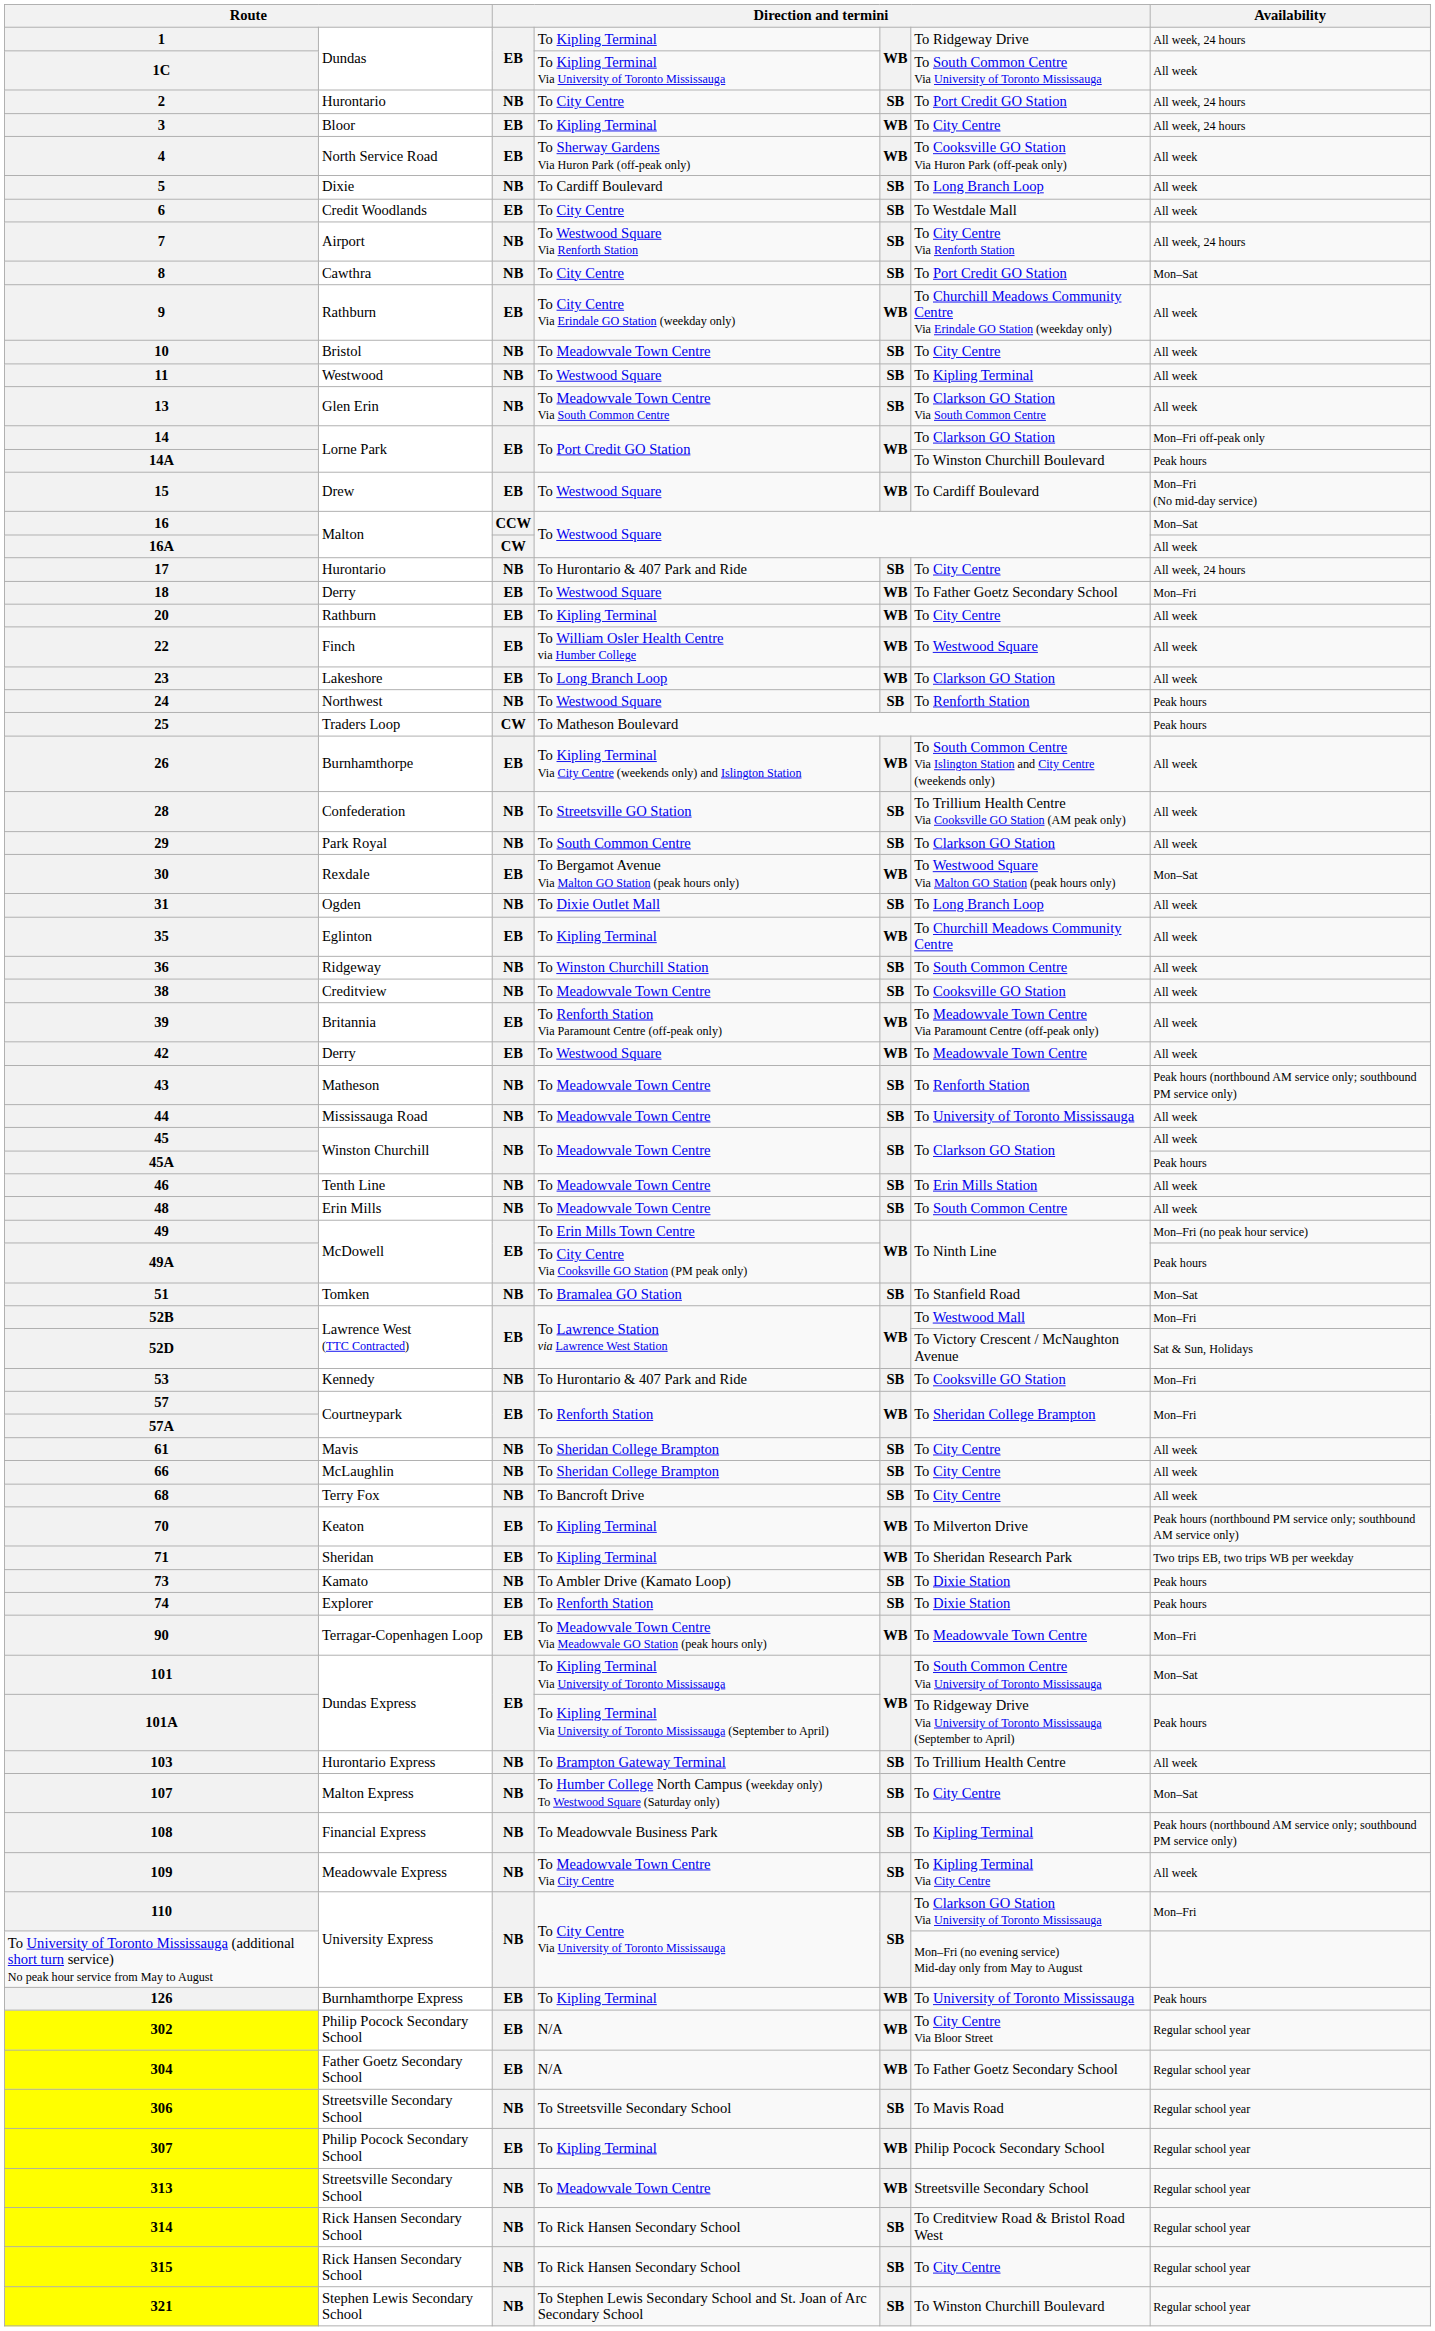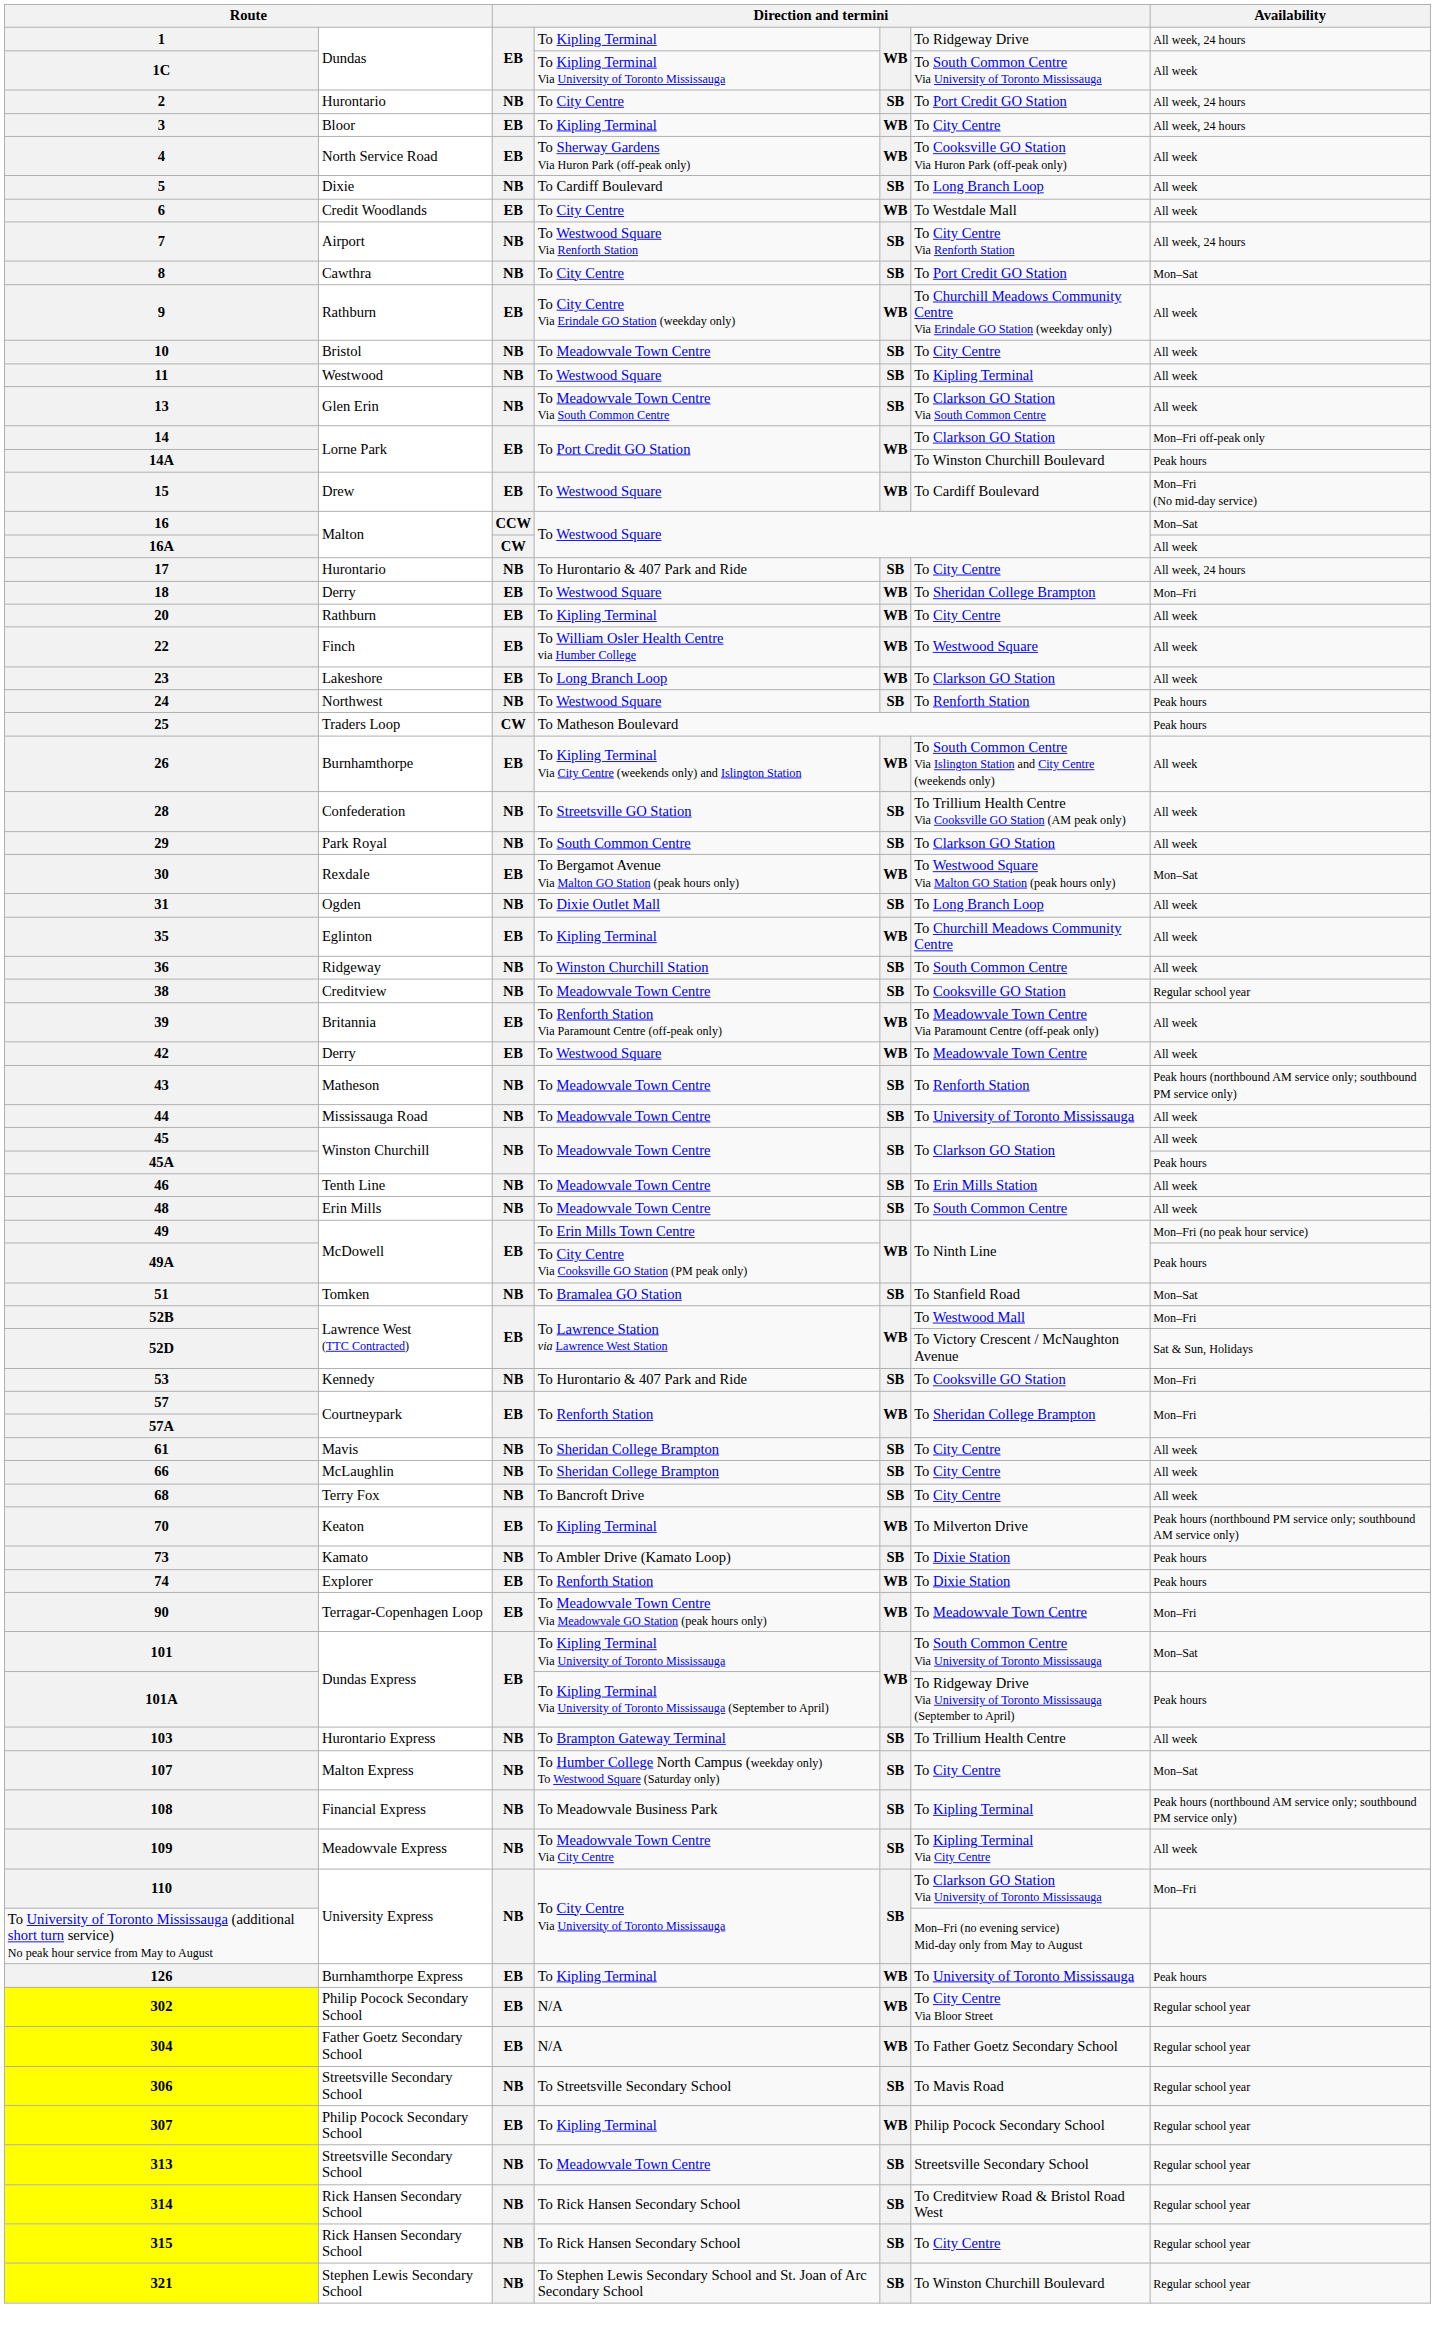6 | column 5: SB -> WB
18 | column 6: To Father Goetz Secondary School -> To Sheridan College Brampton
38 | Availability: All week -> Regular school year
- row: 71 | Sheridan | EB | To Kipling Terminal | WB | To Sheridan Research Park | Two trips EB, two trips WB per weekday
74 | column 5: SB -> WB
313 | column 5: WB -> SB
